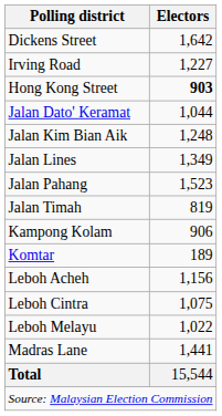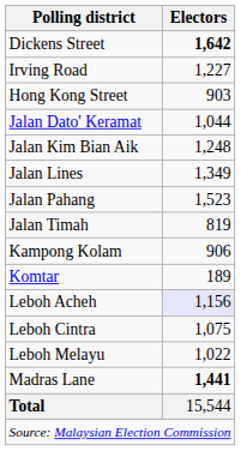Dickens Street | Electors: normal -> bold
Hong Kong Street | Electors: bold -> normal
Leboh Acheh | Electors: no background -> lavender background
Madras Lane | Electors: normal -> bold
